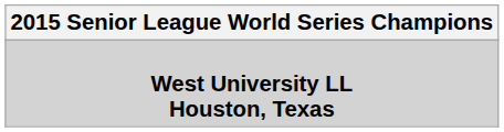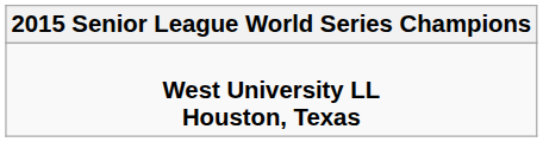row 2 | column 1: lightgrey background -> no background
